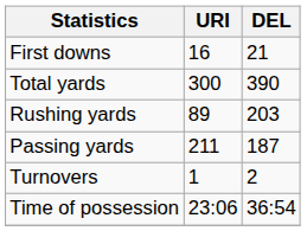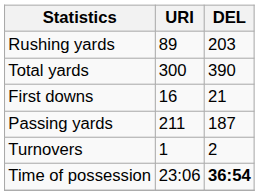rows swapped: First downs <-> Rushing yards
Time of possession | DEL: normal -> bold
